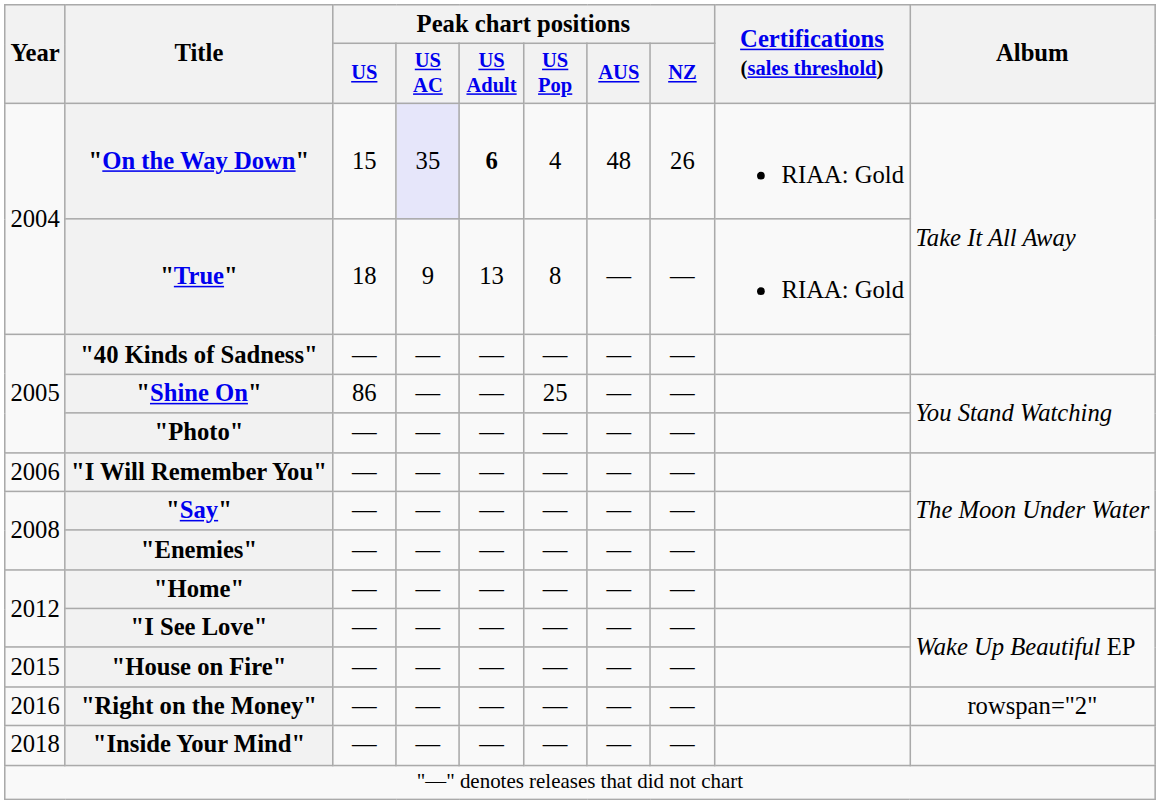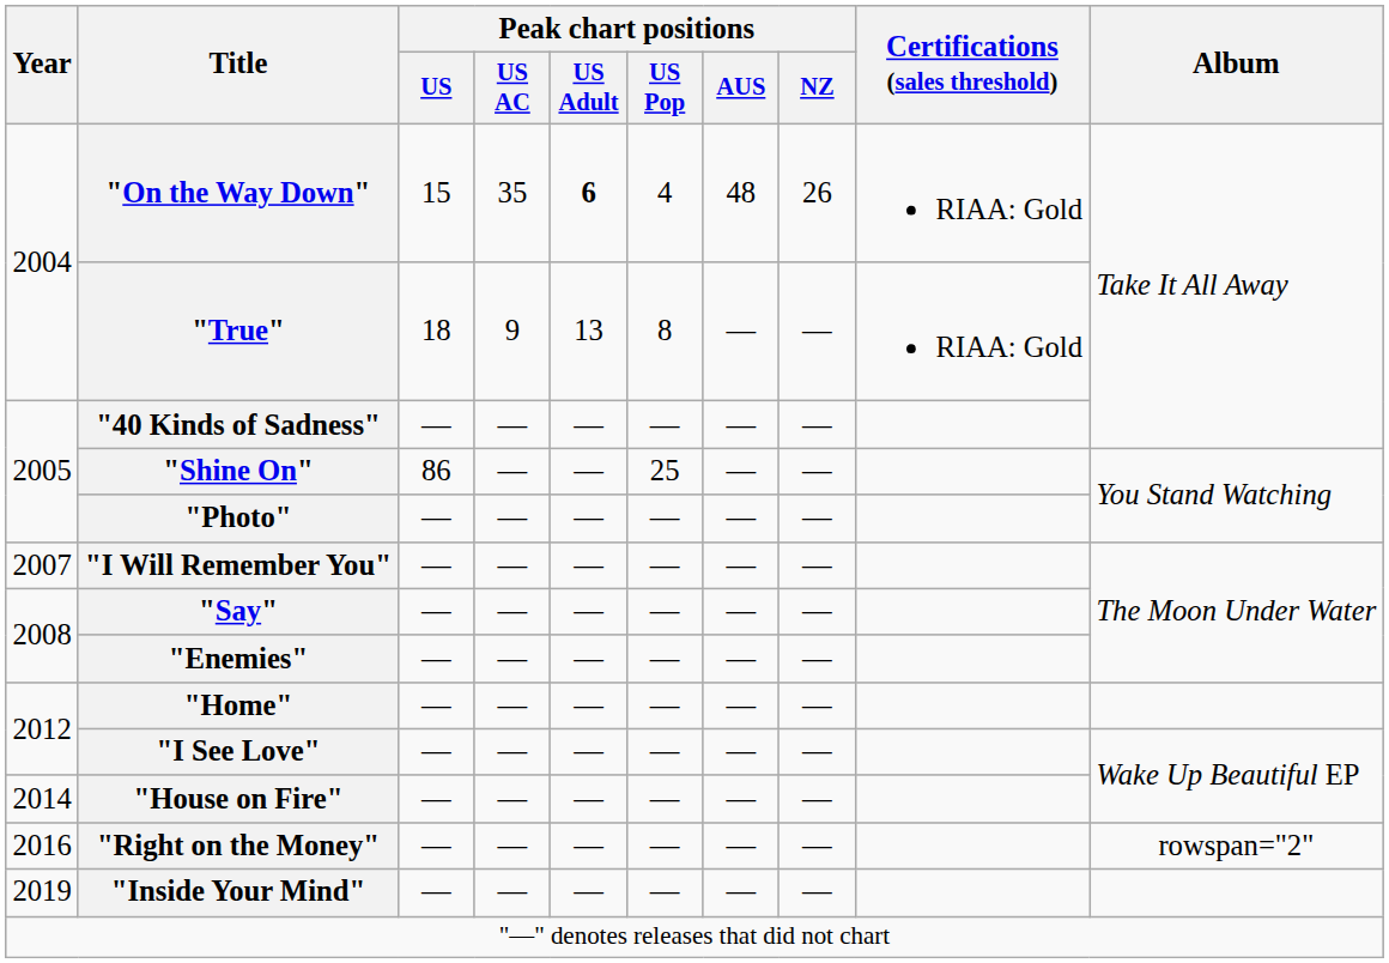"On the Way Down" | Peak chart positions / US AC: lavender background -> no background
"I Will Remember You" | Year: 2006 -> 2007
"House on Fire" | Year: 2015 -> 2014
"Inside Your Mind" | Year: 2018 -> 2019
